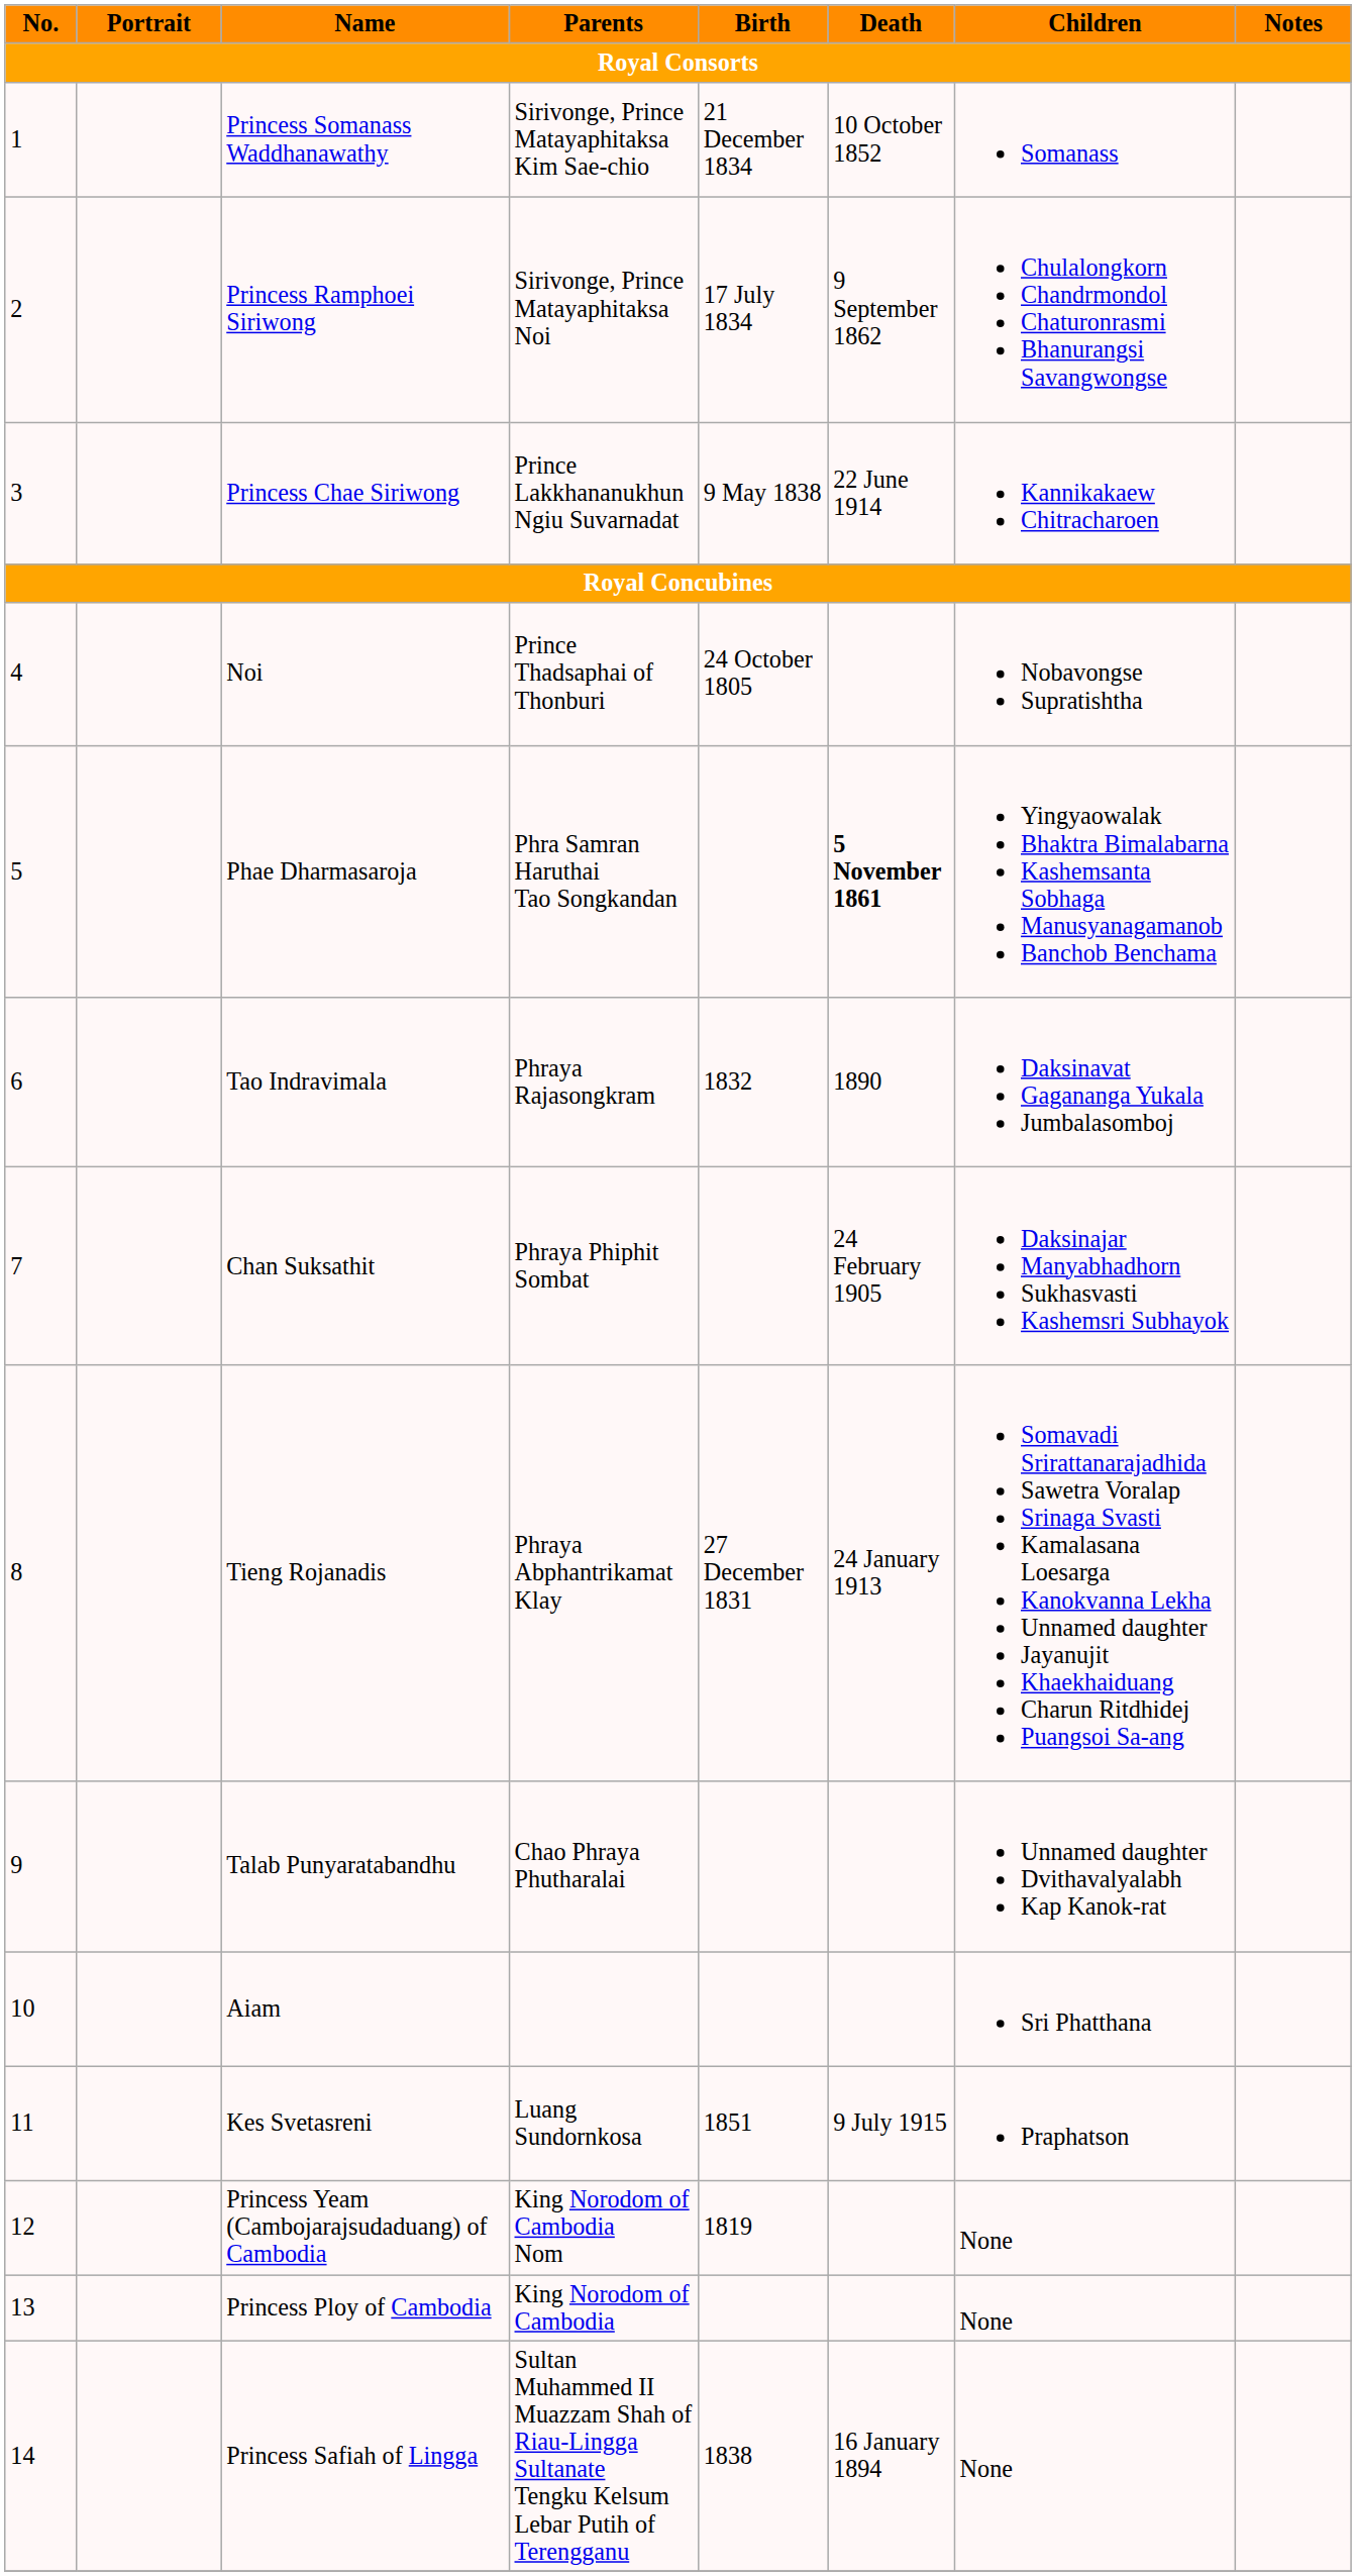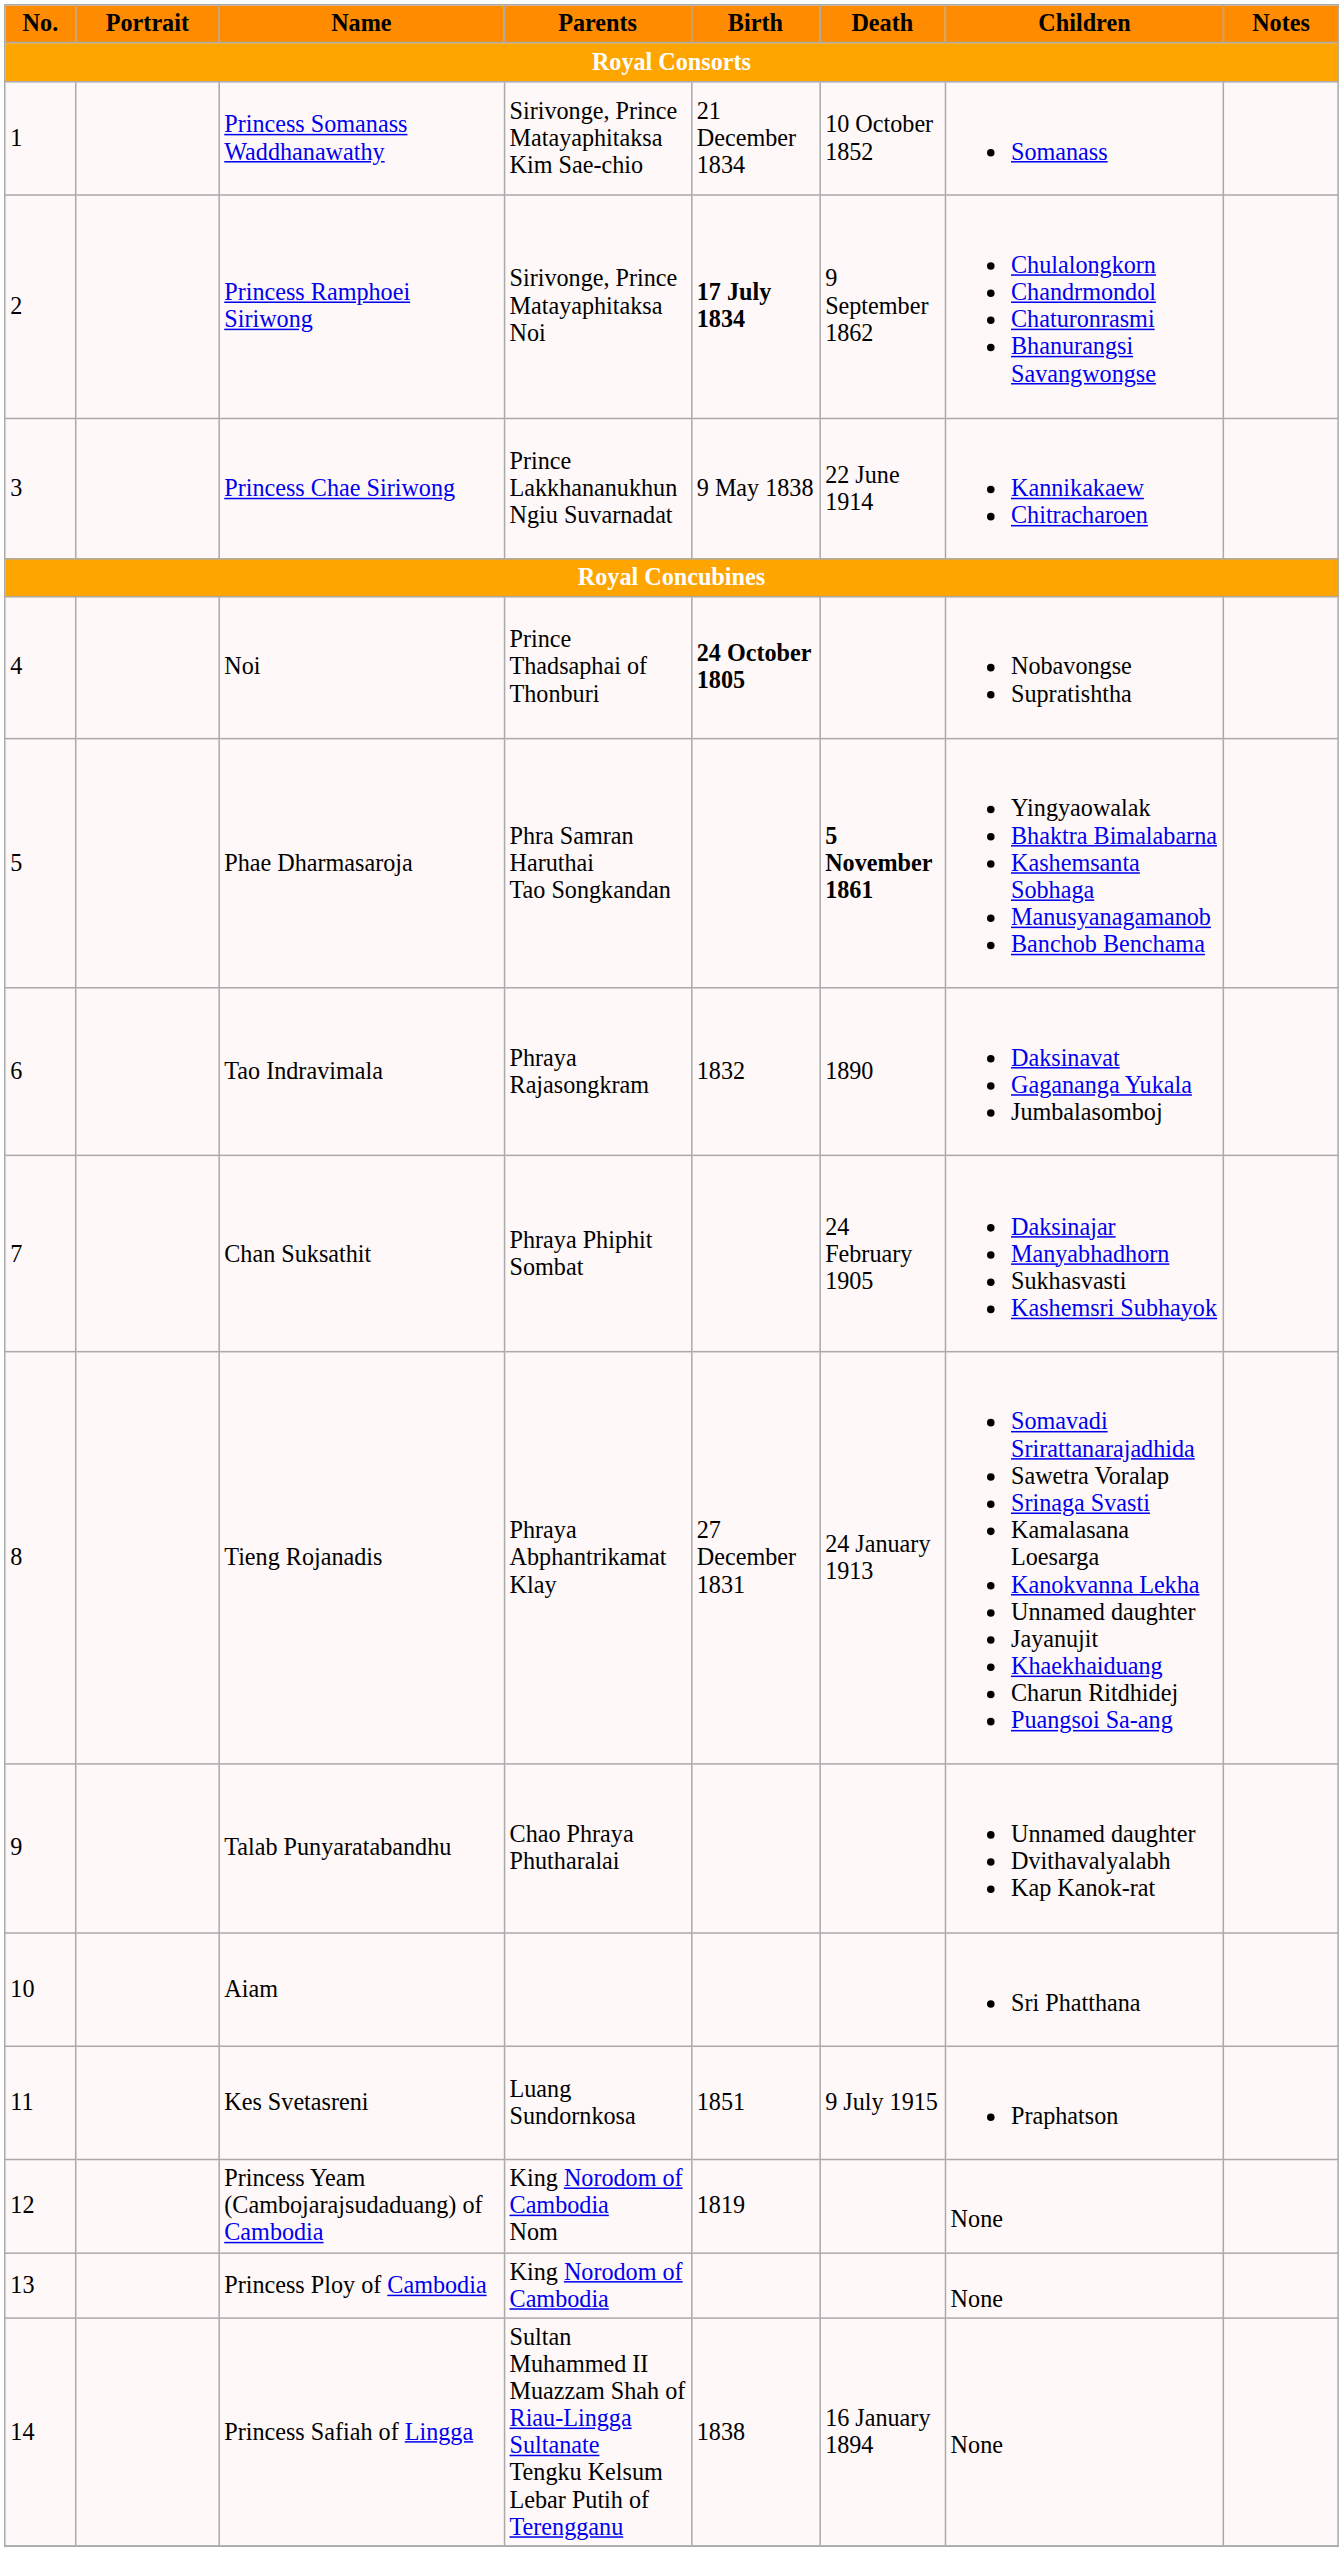Princess Ramphoei Siriwong | Birth: normal -> bold
Noi | Birth: normal -> bold
